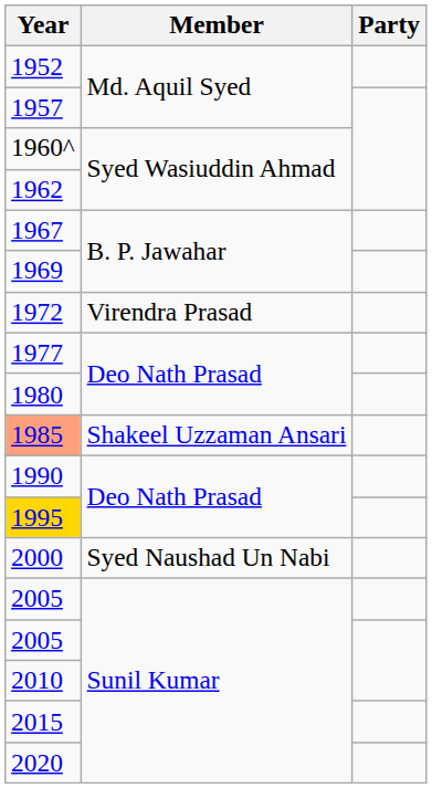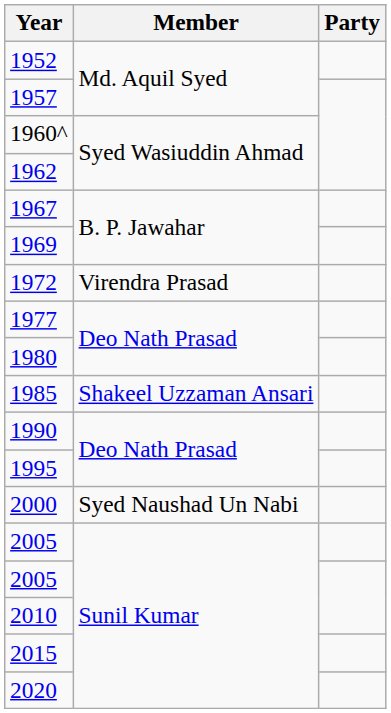1985 | Year: lightsalmon background -> no background
1995 | Year: gold background -> no background
